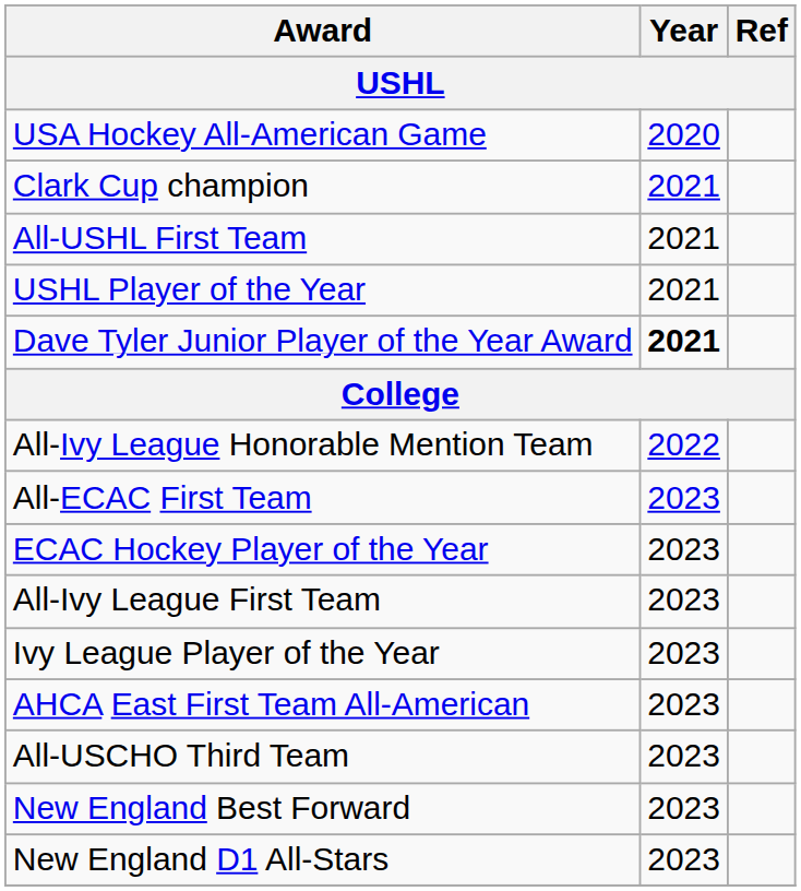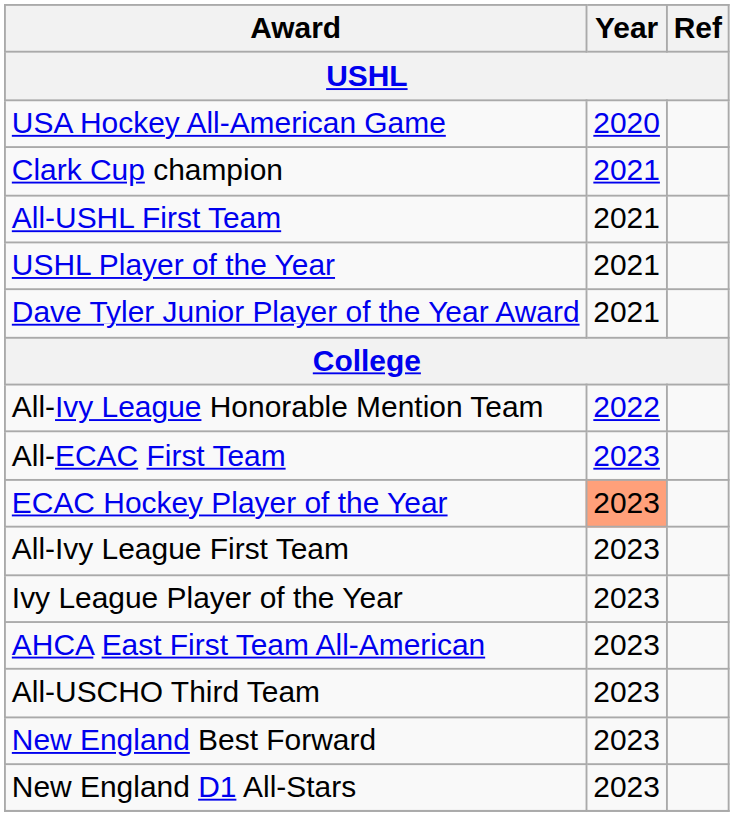Dave Tyler Junior Player of the Year Award | Year: bold -> normal
ECAC Hockey Player of the Year | Year: no background -> lightsalmon background
